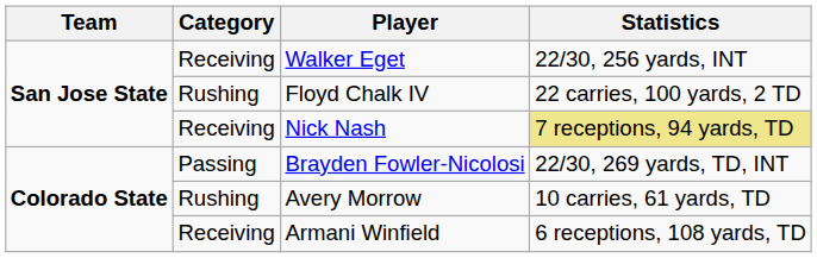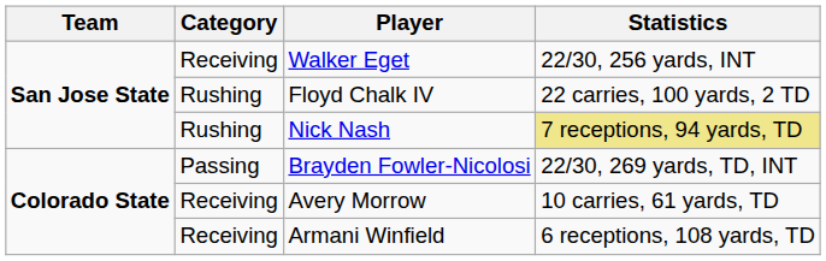Nick Nash | Category: Receiving -> Rushing
Avery Morrow | Category: Rushing -> Receiving
